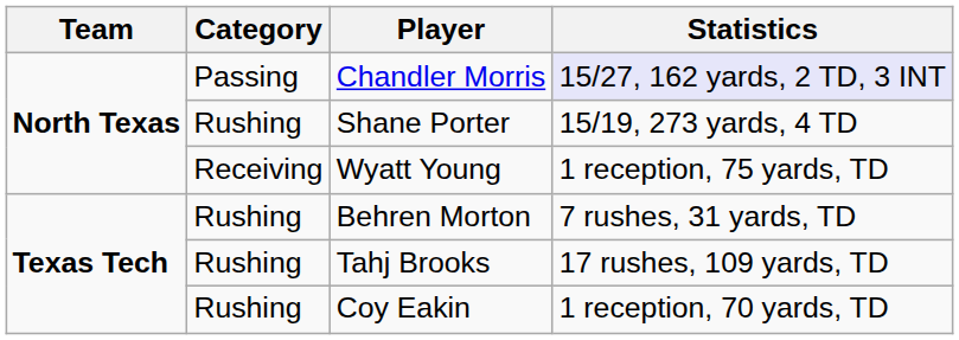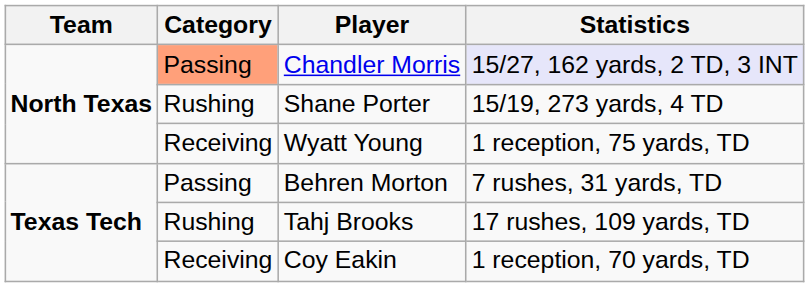Chandler Morris | Category: no background -> lightsalmon background
Behren Morton | Category: Rushing -> Passing
Coy Eakin | Category: Rushing -> Receiving
